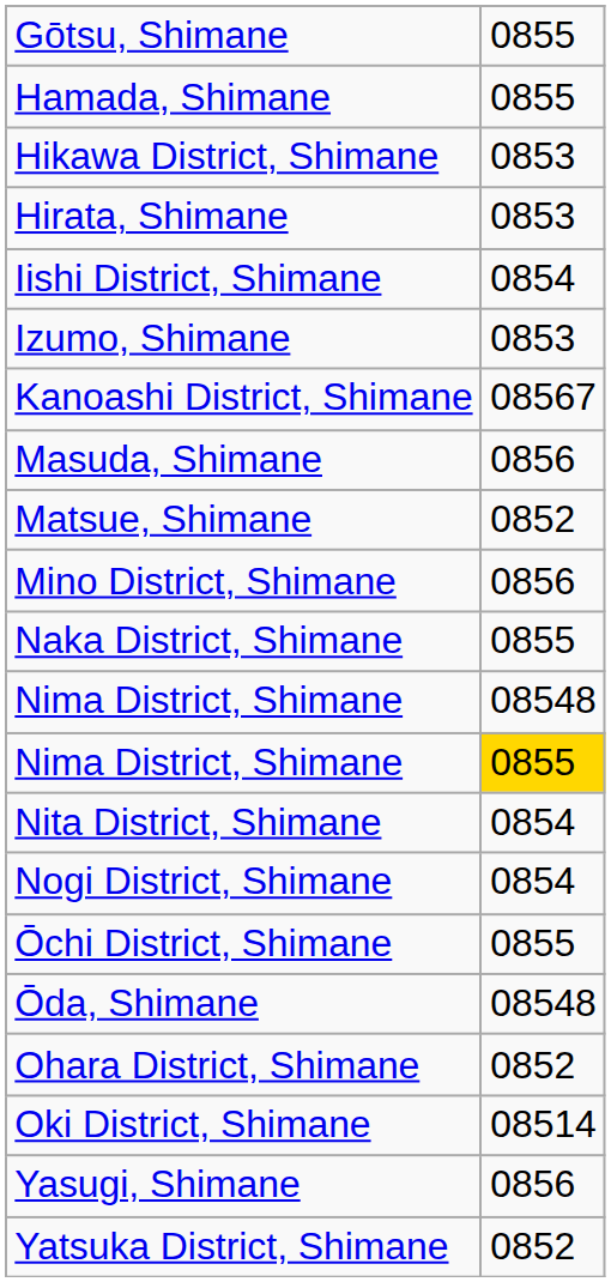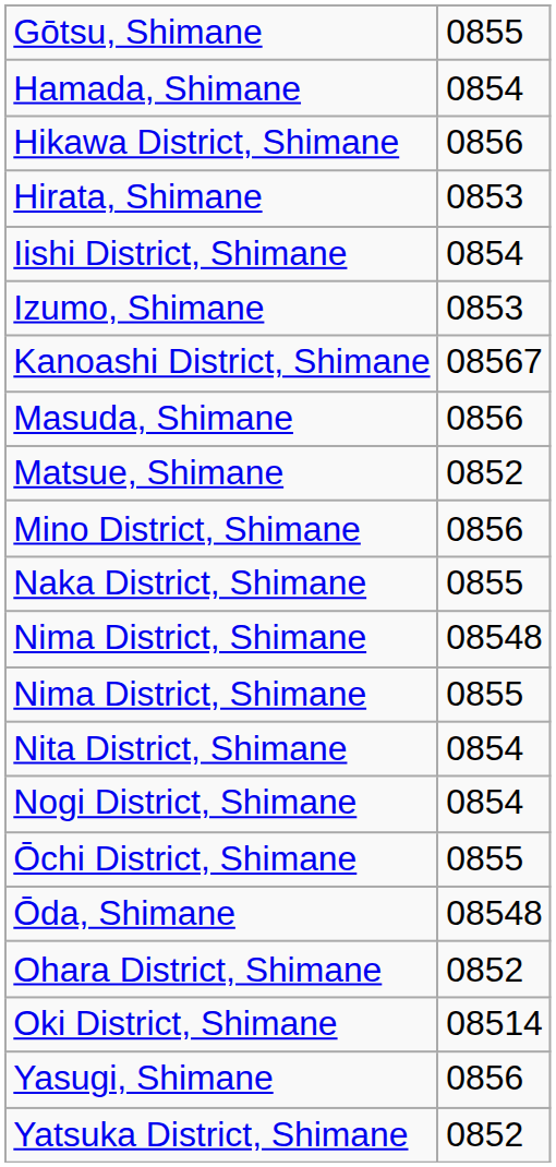row 2 | column 2: 0855 -> 0854
row 3 | column 2: 0853 -> 0856
row 13 | column 2: gold background -> no background
